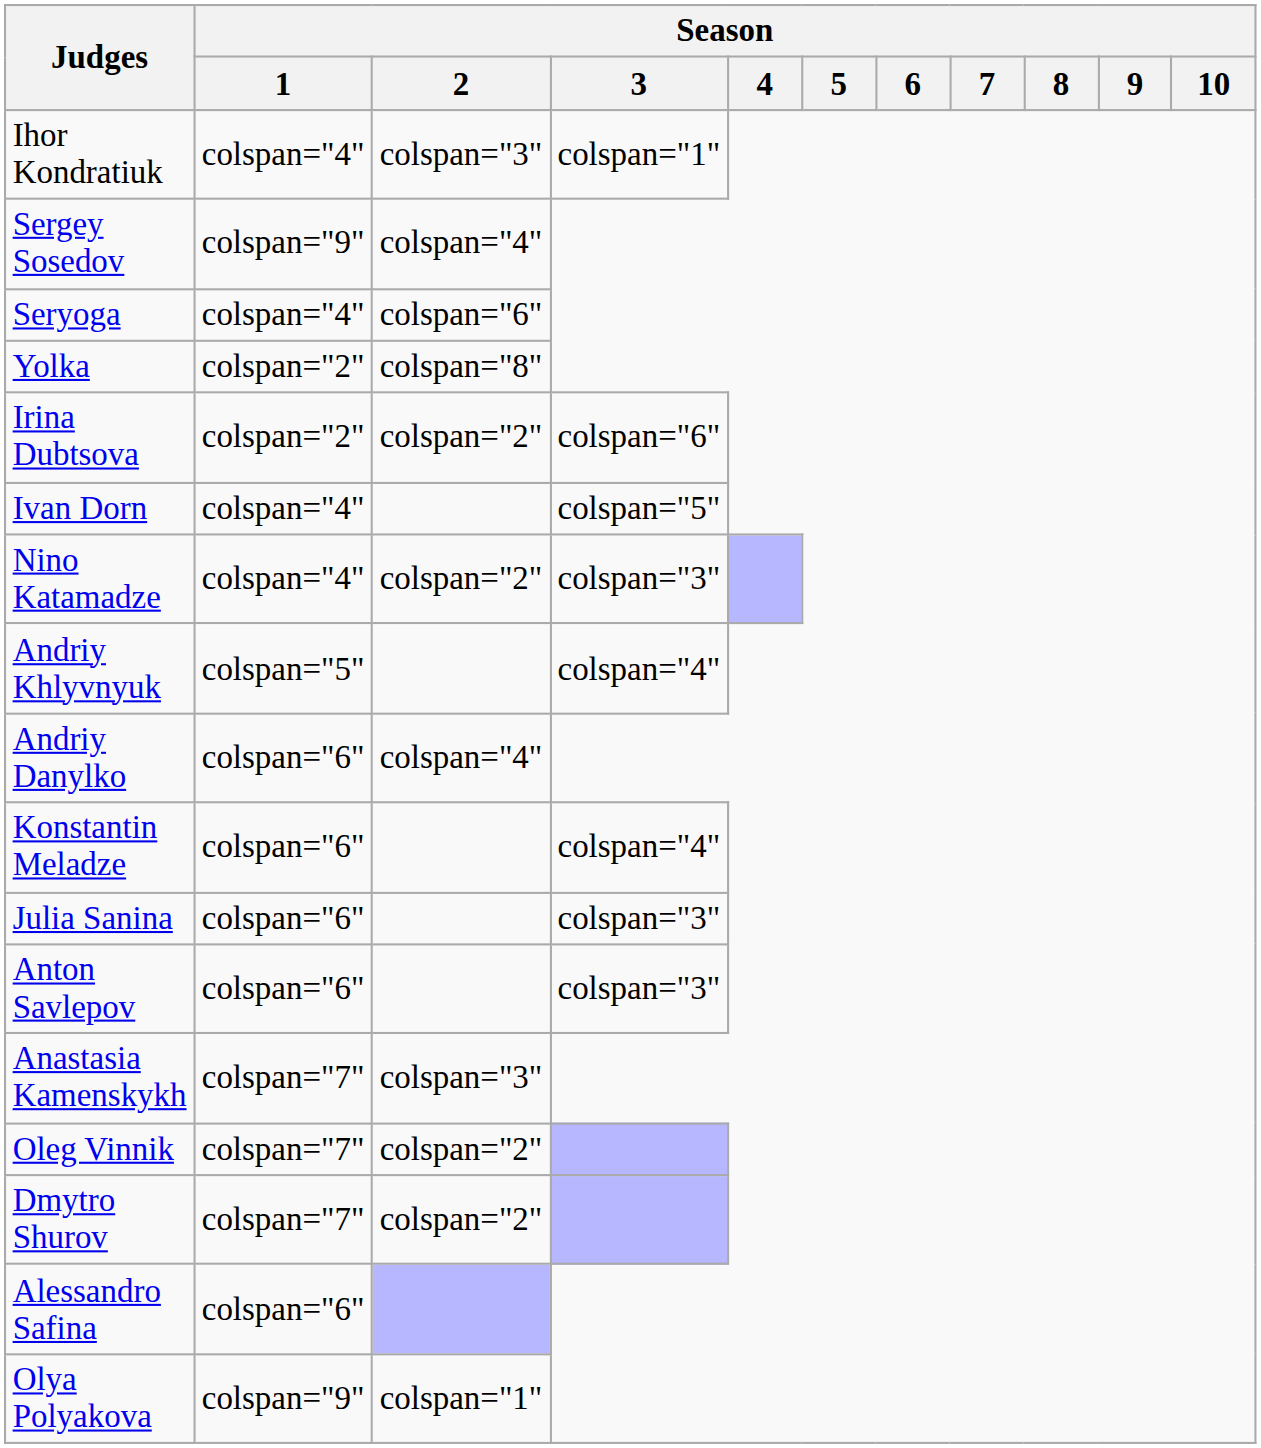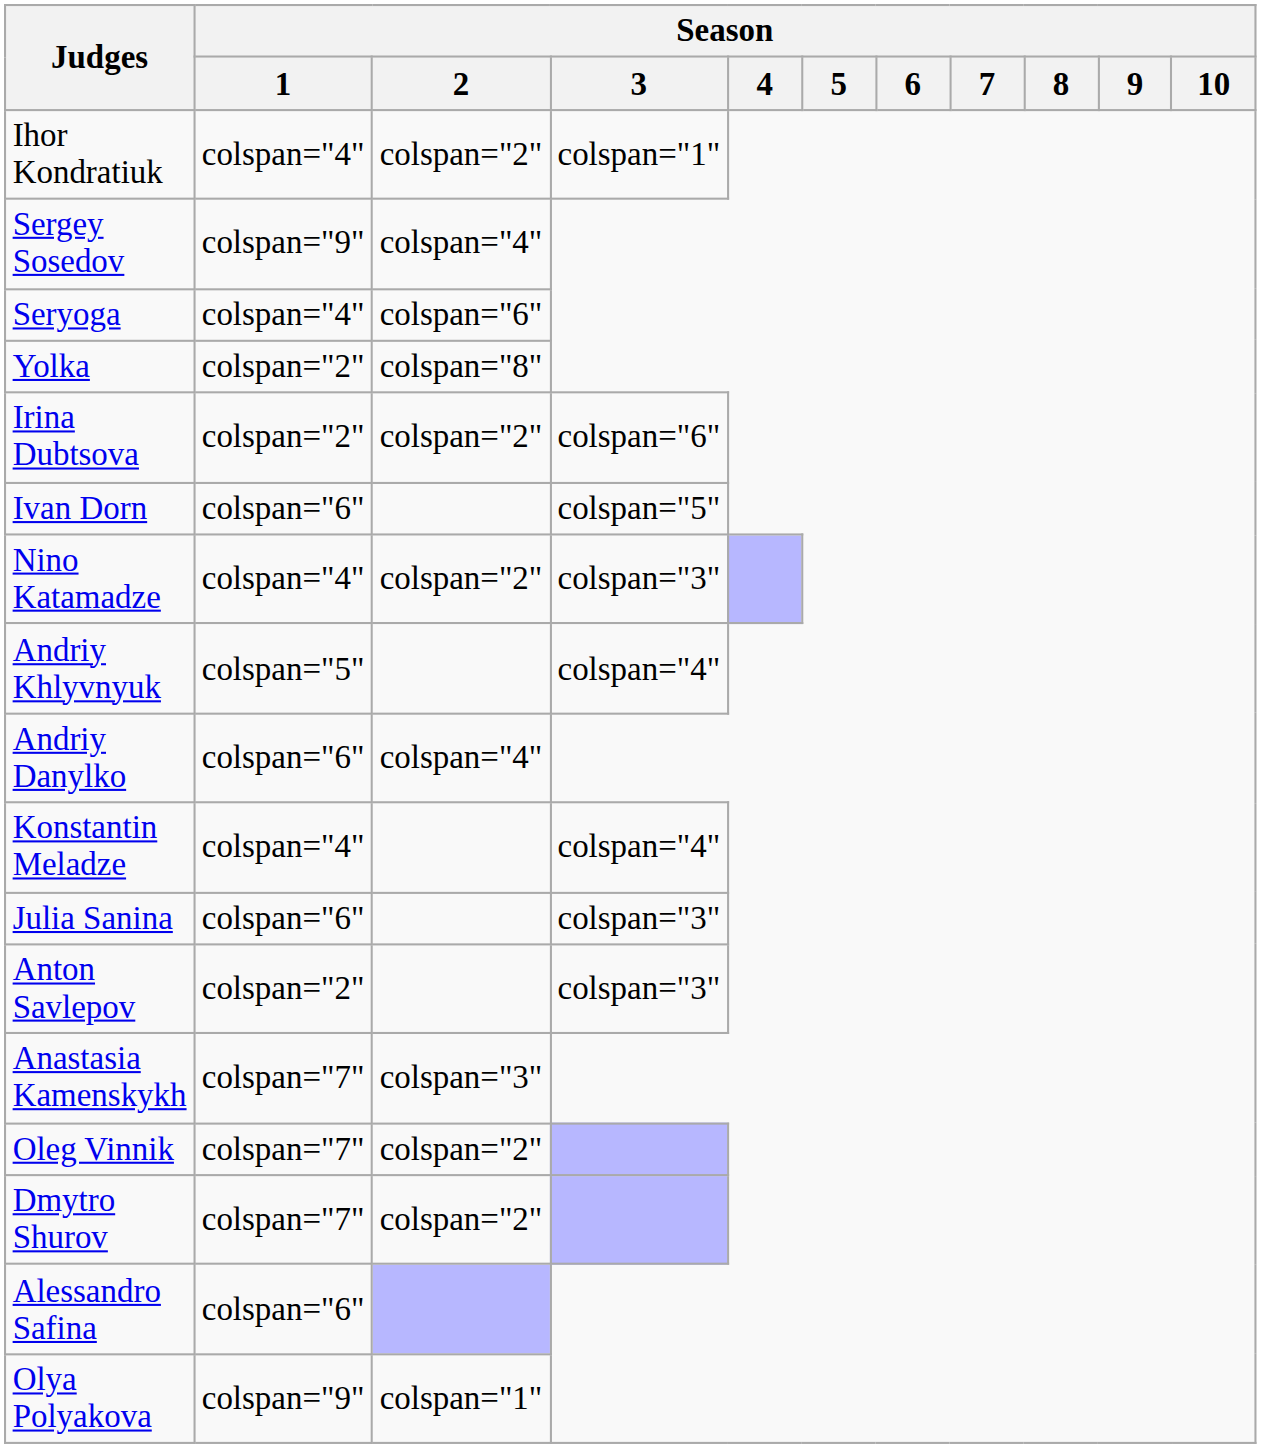Ihor Kondratiuk | Season / 2: colspan="3" -> colspan="2"
Ivan Dorn | Season / 1: colspan="4" -> colspan="6"
Konstantin Meladze | Season / 1: colspan="6" -> colspan="4"
Anton Savlepov | Season / 1: colspan="6" -> colspan="2"
